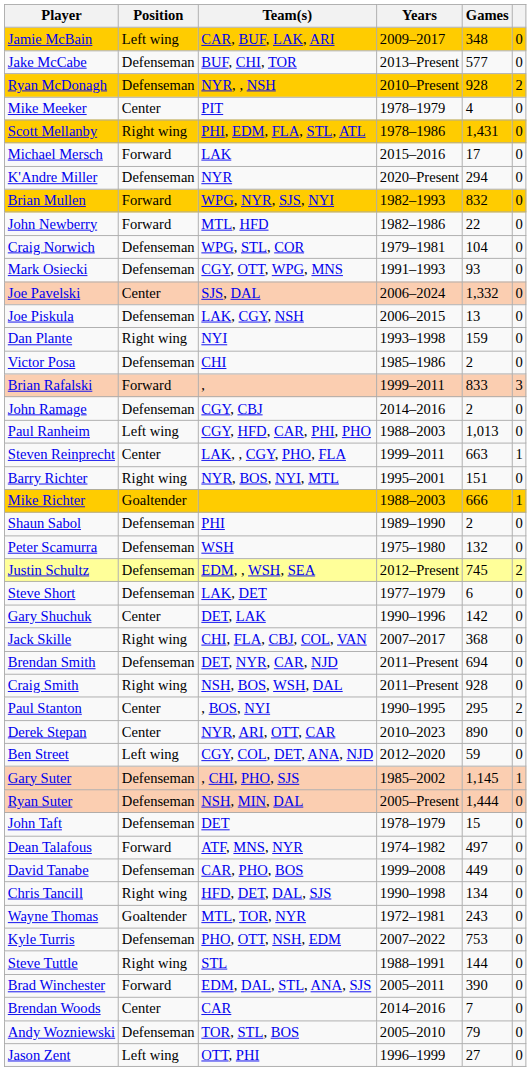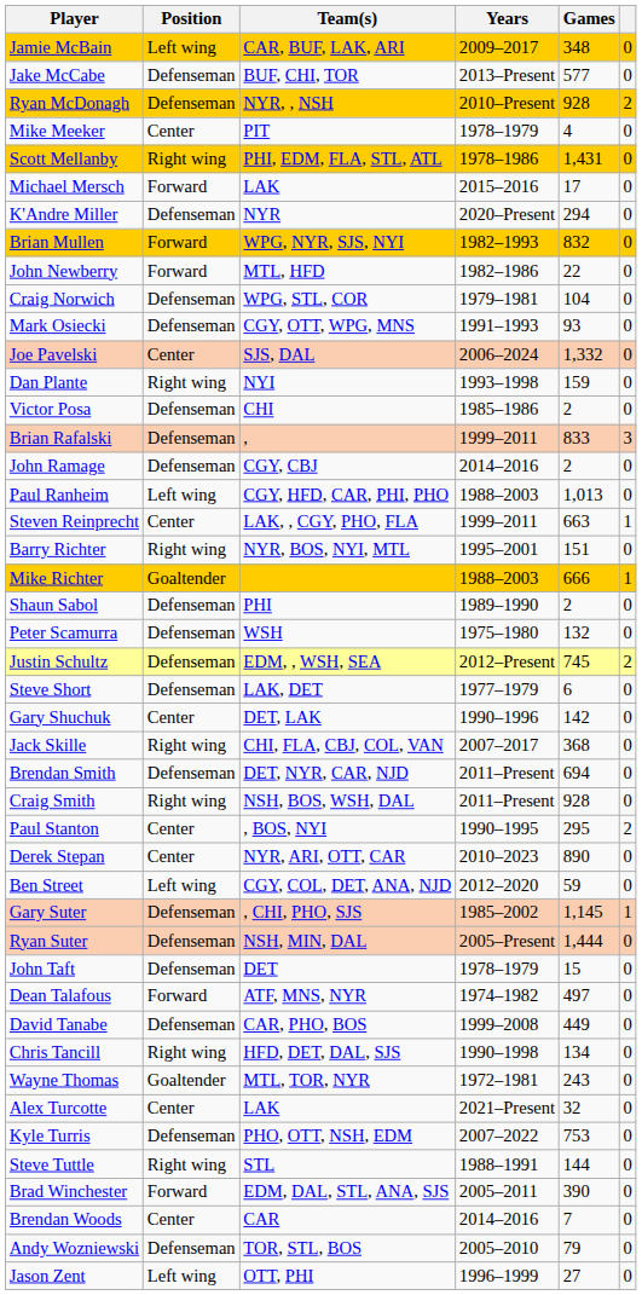- row: Joe Piskula | Defenseman | LAK, CGY, NSH | 2006–2015 | 13 | 0
Brian Rafalski | Position: Forward -> Defenseman
+ row: Alex Turcotte | Center | LAK | 2021–Present | 32 | 0
